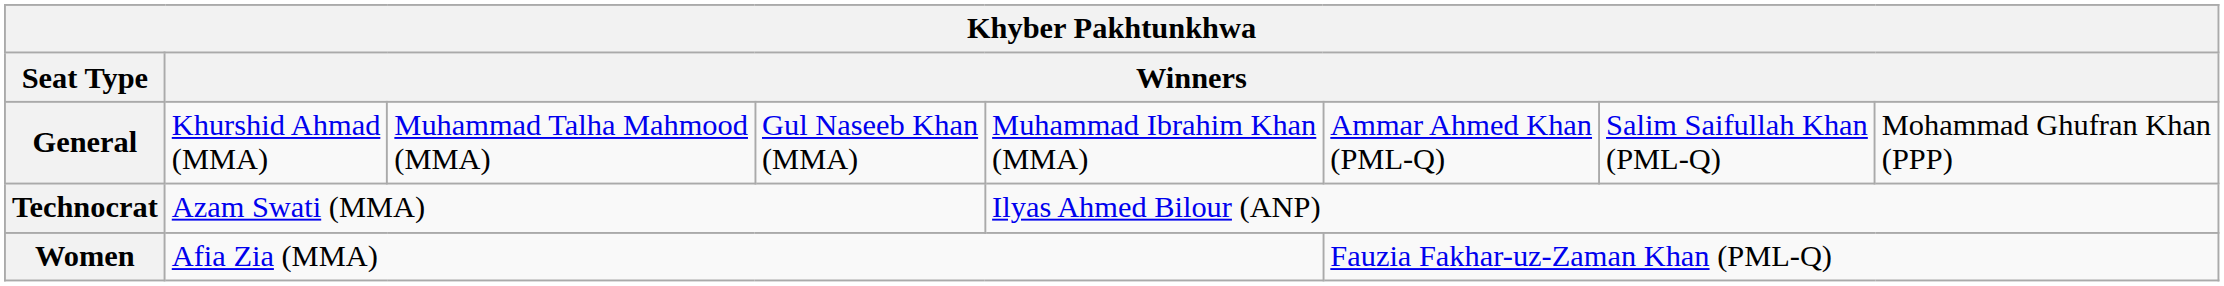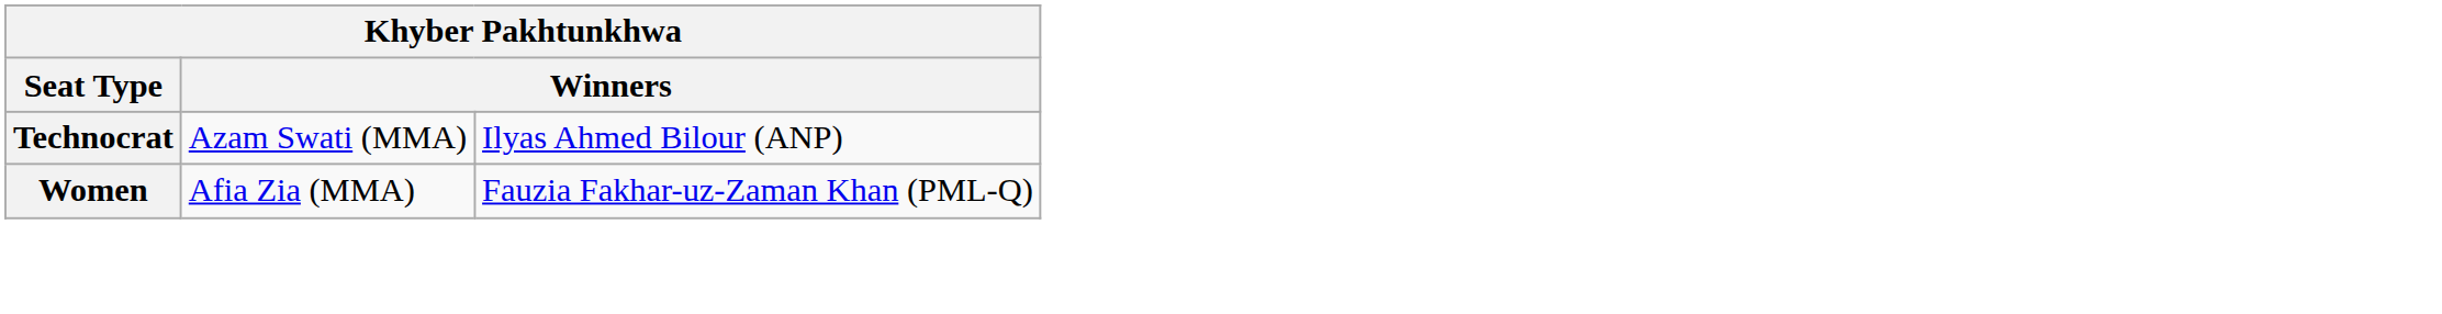- row: General | Khurshid Ahmad (MMA) | Muhammad Talha Mahmood (MMA) | Gul Naseeb Khan (MMA) | Muhammad Ibrahim Khan (MMA) | Ammar Ahmed Khan (PML-Q) | Salim Saifullah Khan (PML-Q) | Mohammad Ghufran Khan (PPP)
